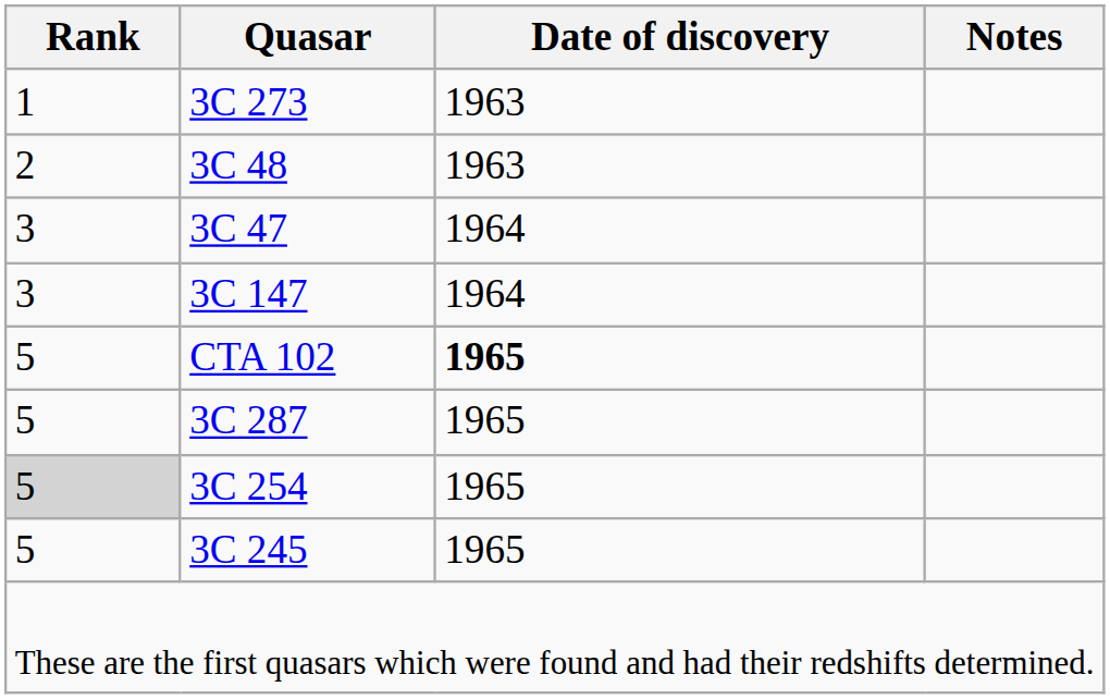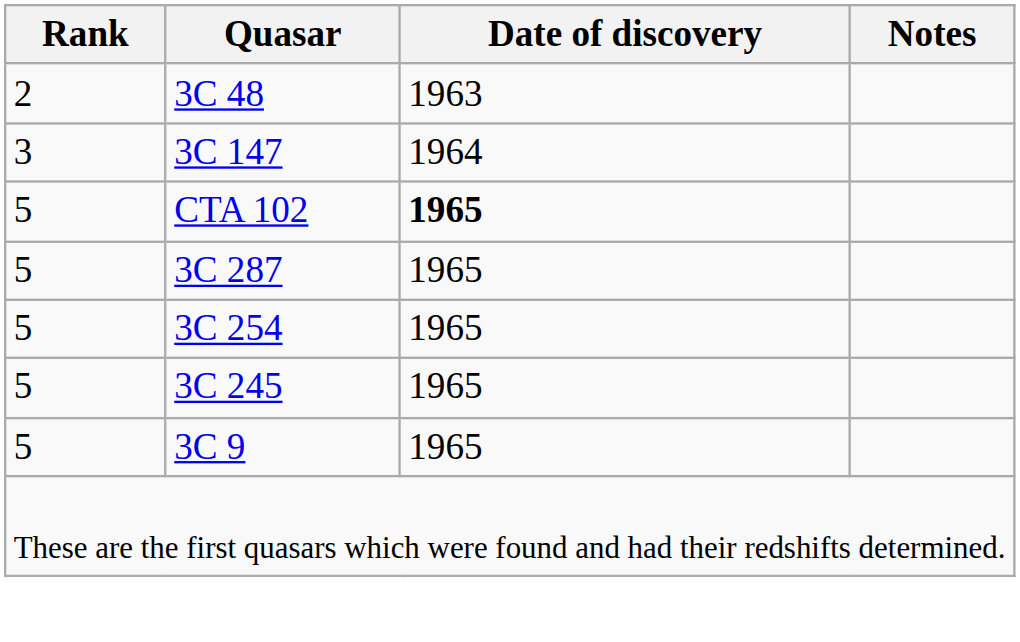- row: 1 | 3C 273 | 1963
- row: 3 | 3C 47 | 1964
3C 254 | Rank: lightgrey background -> no background
+ row: 5 | 3C 9 | 1965
